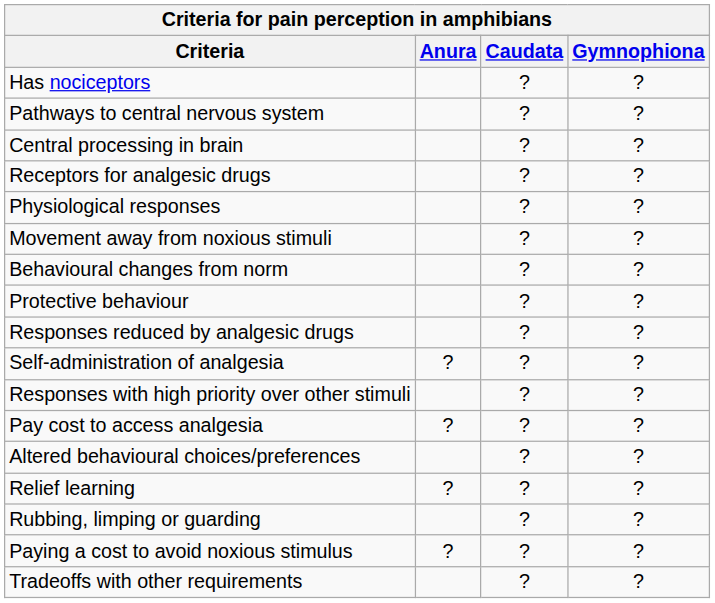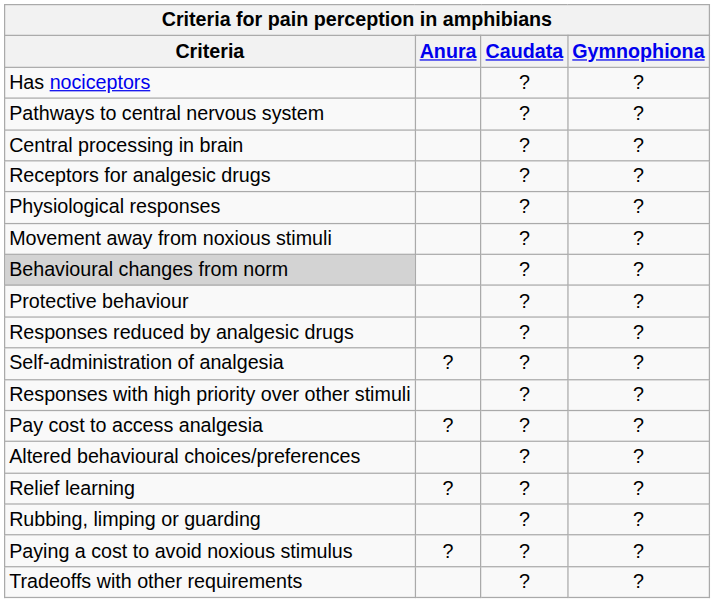Behavioural changes from norm | Criteria: no background -> lightgrey background
